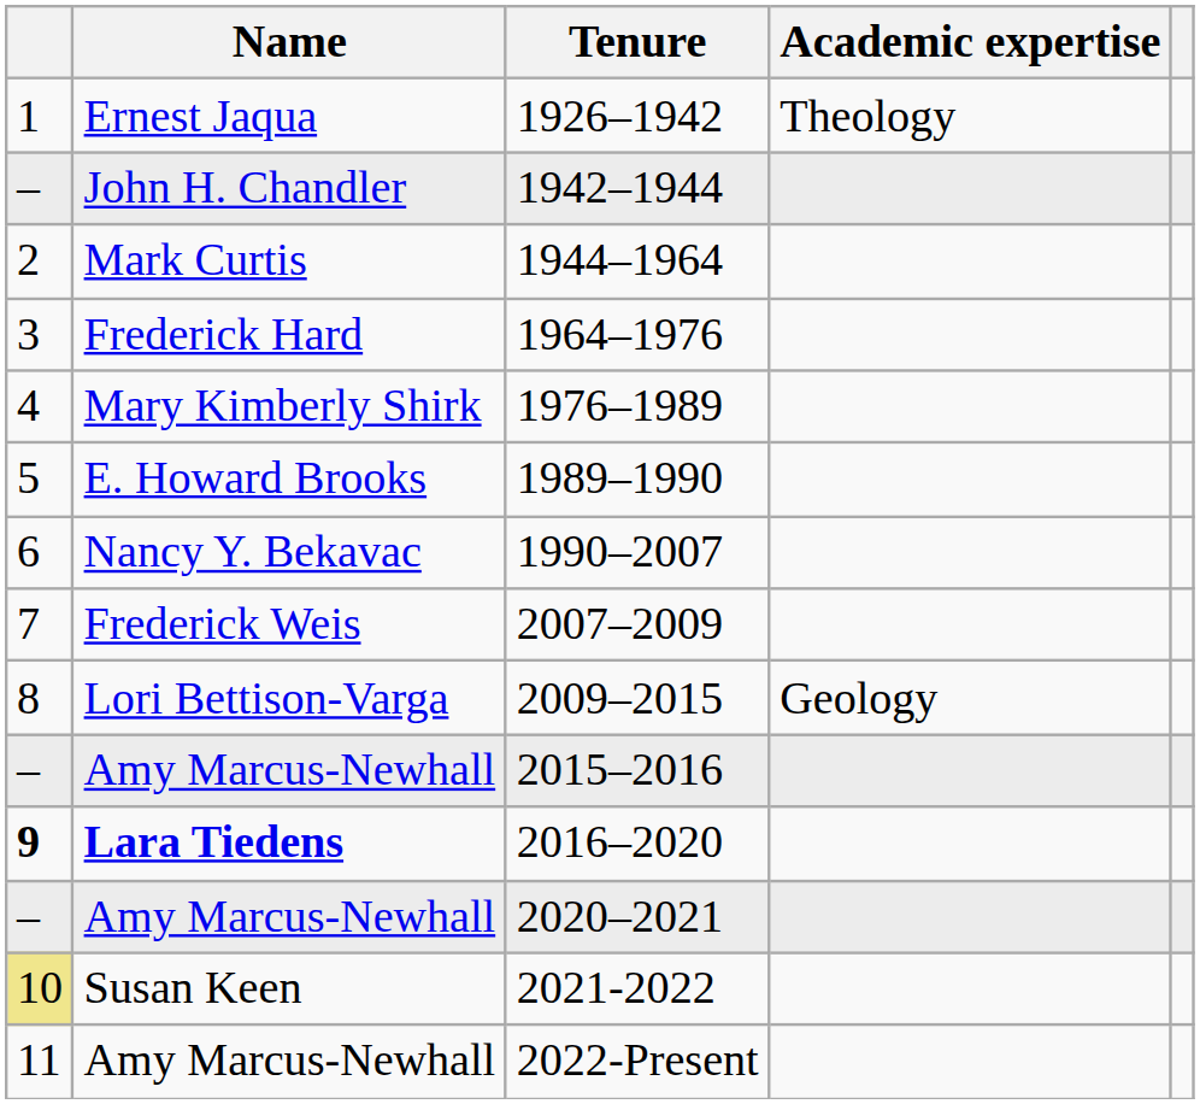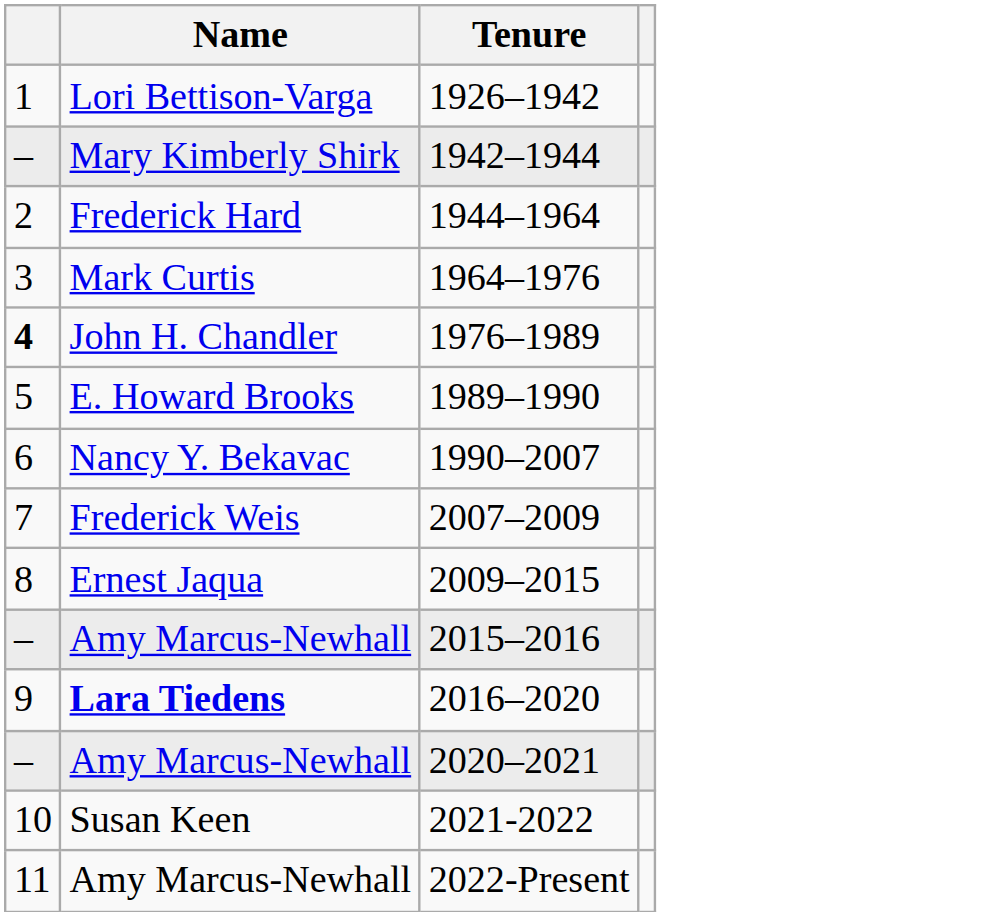- column: Academic expertise | Theology | Geology
1926–1942 | Name: Ernest Jaqua -> Lori Bettison-Varga
1942–1944 | Name: John H. Chandler -> Mary Kimberly Shirk
1944–1964 | Name: Mark Curtis -> Frederick Hard
1964–1976 | Name: Frederick Hard -> Mark Curtis
1976–1989 | column 1: normal -> bold
1976–1989 | Name: Mary Kimberly Shirk -> John H. Chandler
2009–2015 | Name: Lori Bettison-Varga -> Ernest Jaqua
2016–2020 | column 1: bold -> normal
2021-2022 | column 1: khaki background -> no background
